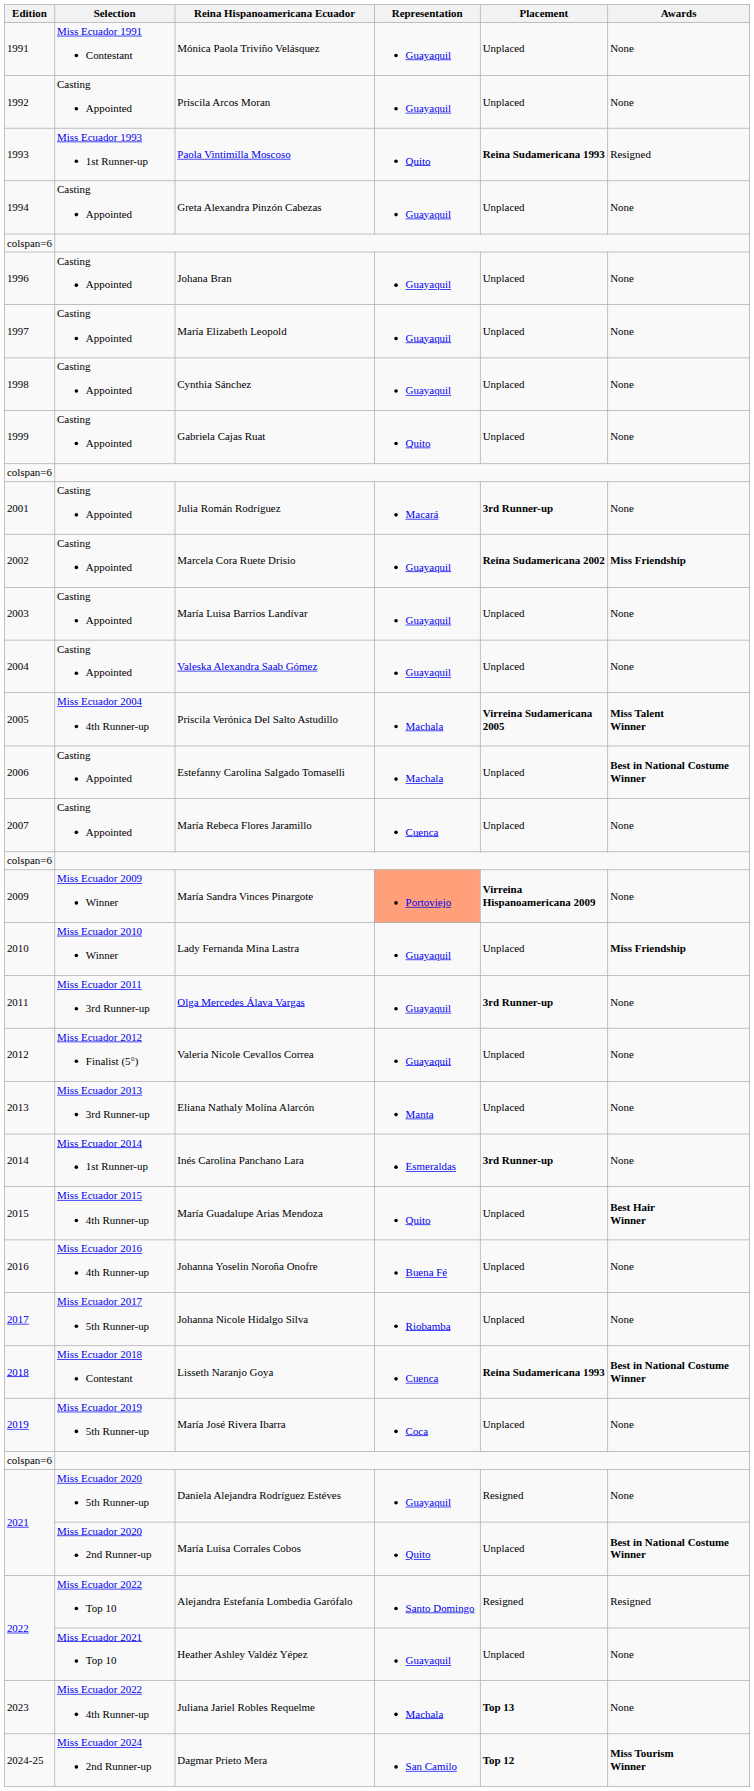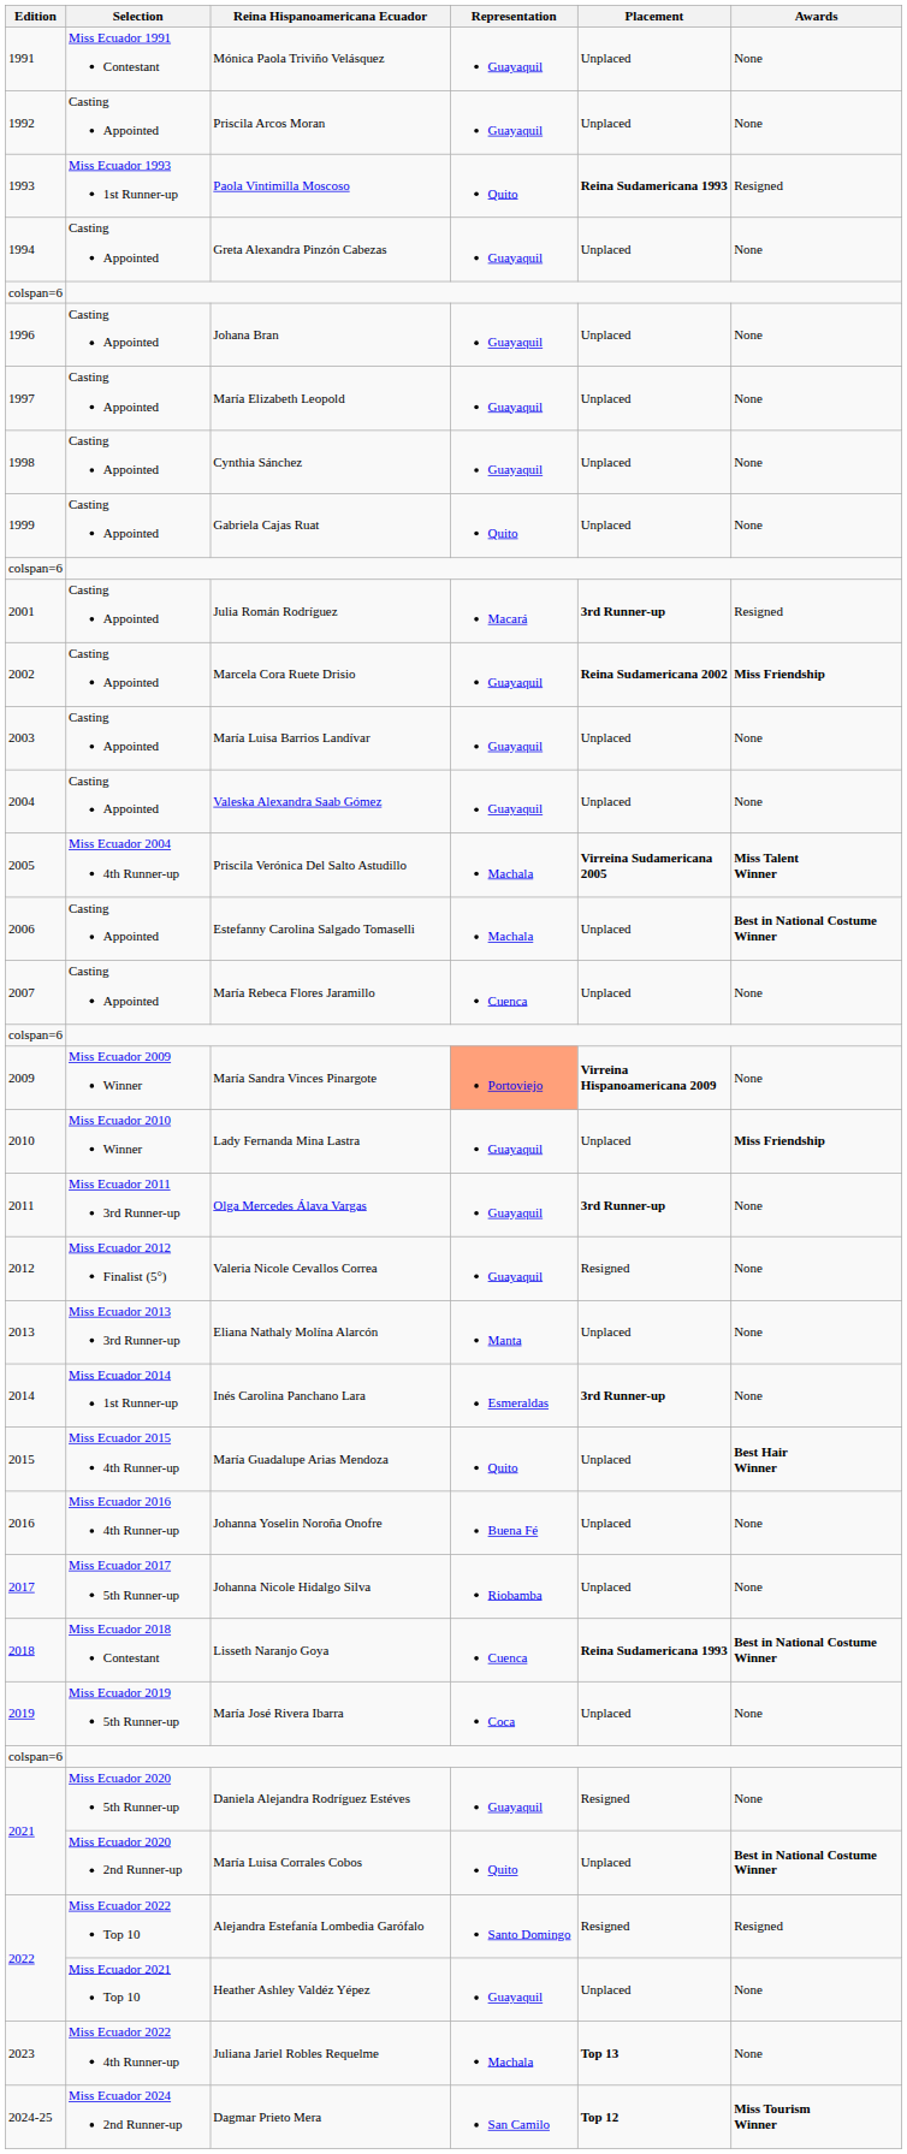Julia Román Rodríguez | Awards: None -> Resigned
Valeria Nicole Cevallos Correa | Placement: Unplaced -> Resigned
